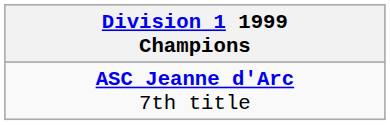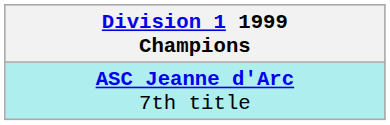row 2 | column 1: no background -> paleturquoise background
